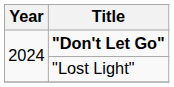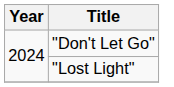"Don't Let Go" | Title: bold -> normal
